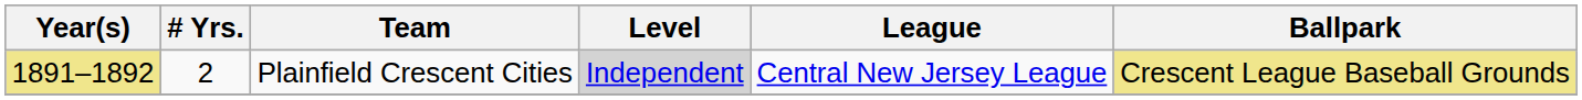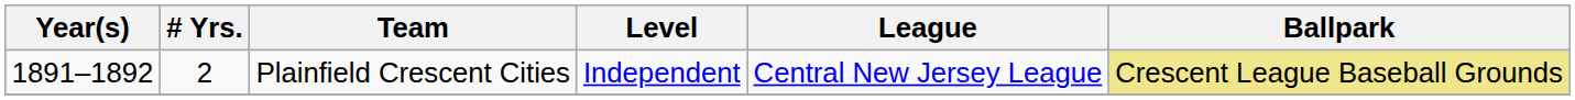Plainfield Crescent Cities | Year(s): khaki background -> no background
Plainfield Crescent Cities | Level: lightgrey background -> no background
